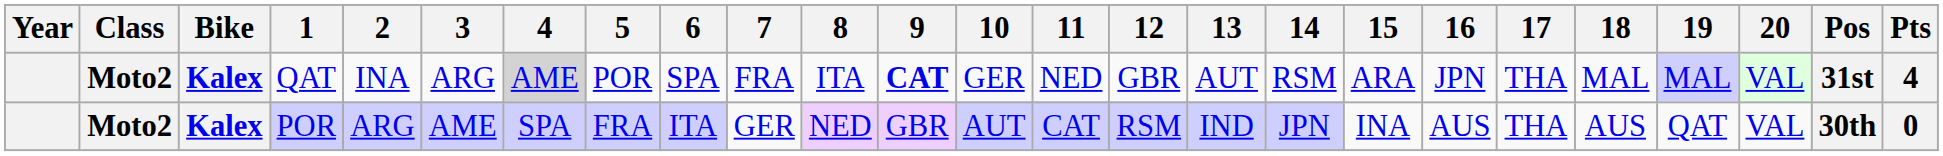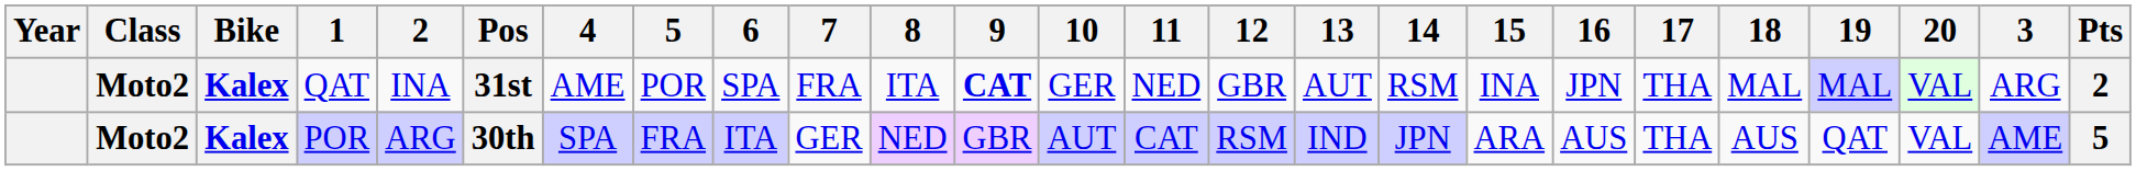columns swapped: 3 <-> Pos
row 2 | 4: lightgrey background -> no background
row 2 | 15: ARA -> INA
row 2 | Pts: 4 -> 2
row 3 | 15: INA -> ARA
row 3 | Pts: 0 -> 5
